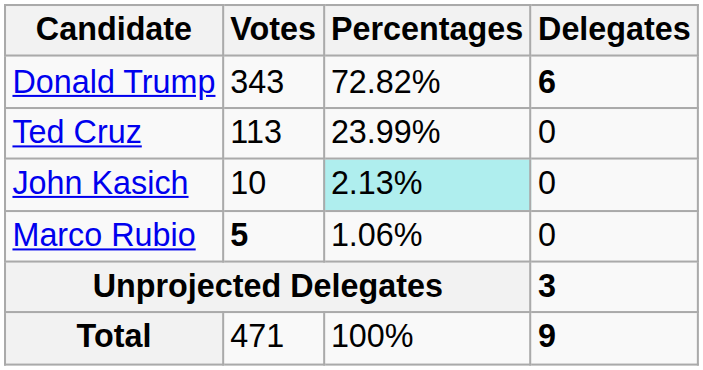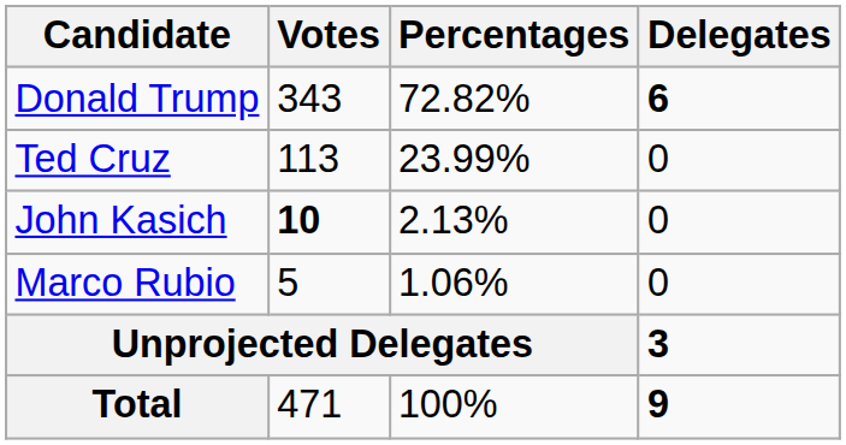John Kasich | Votes: normal -> bold
John Kasich | Percentages: paleturquoise background -> no background
Marco Rubio | Votes: bold -> normal
